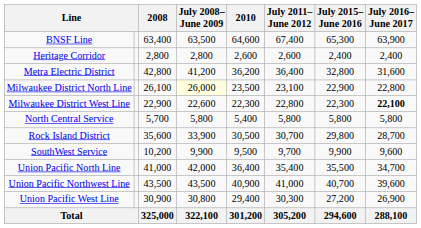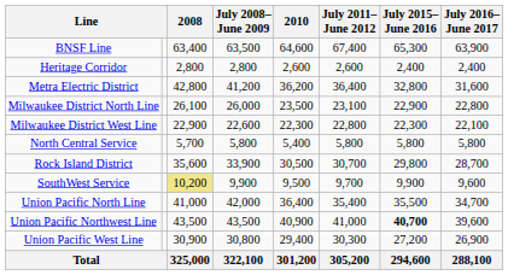Milwaukee District North Line | July 2008– June 2009: lightyellow background -> no background
Milwaukee District West Line | July 2016– June 2017: bold -> normal
SouthWest Service | 2008: no background -> khaki background
Union Pacific Northwest Line | July 2015– June 2016: normal -> bold
